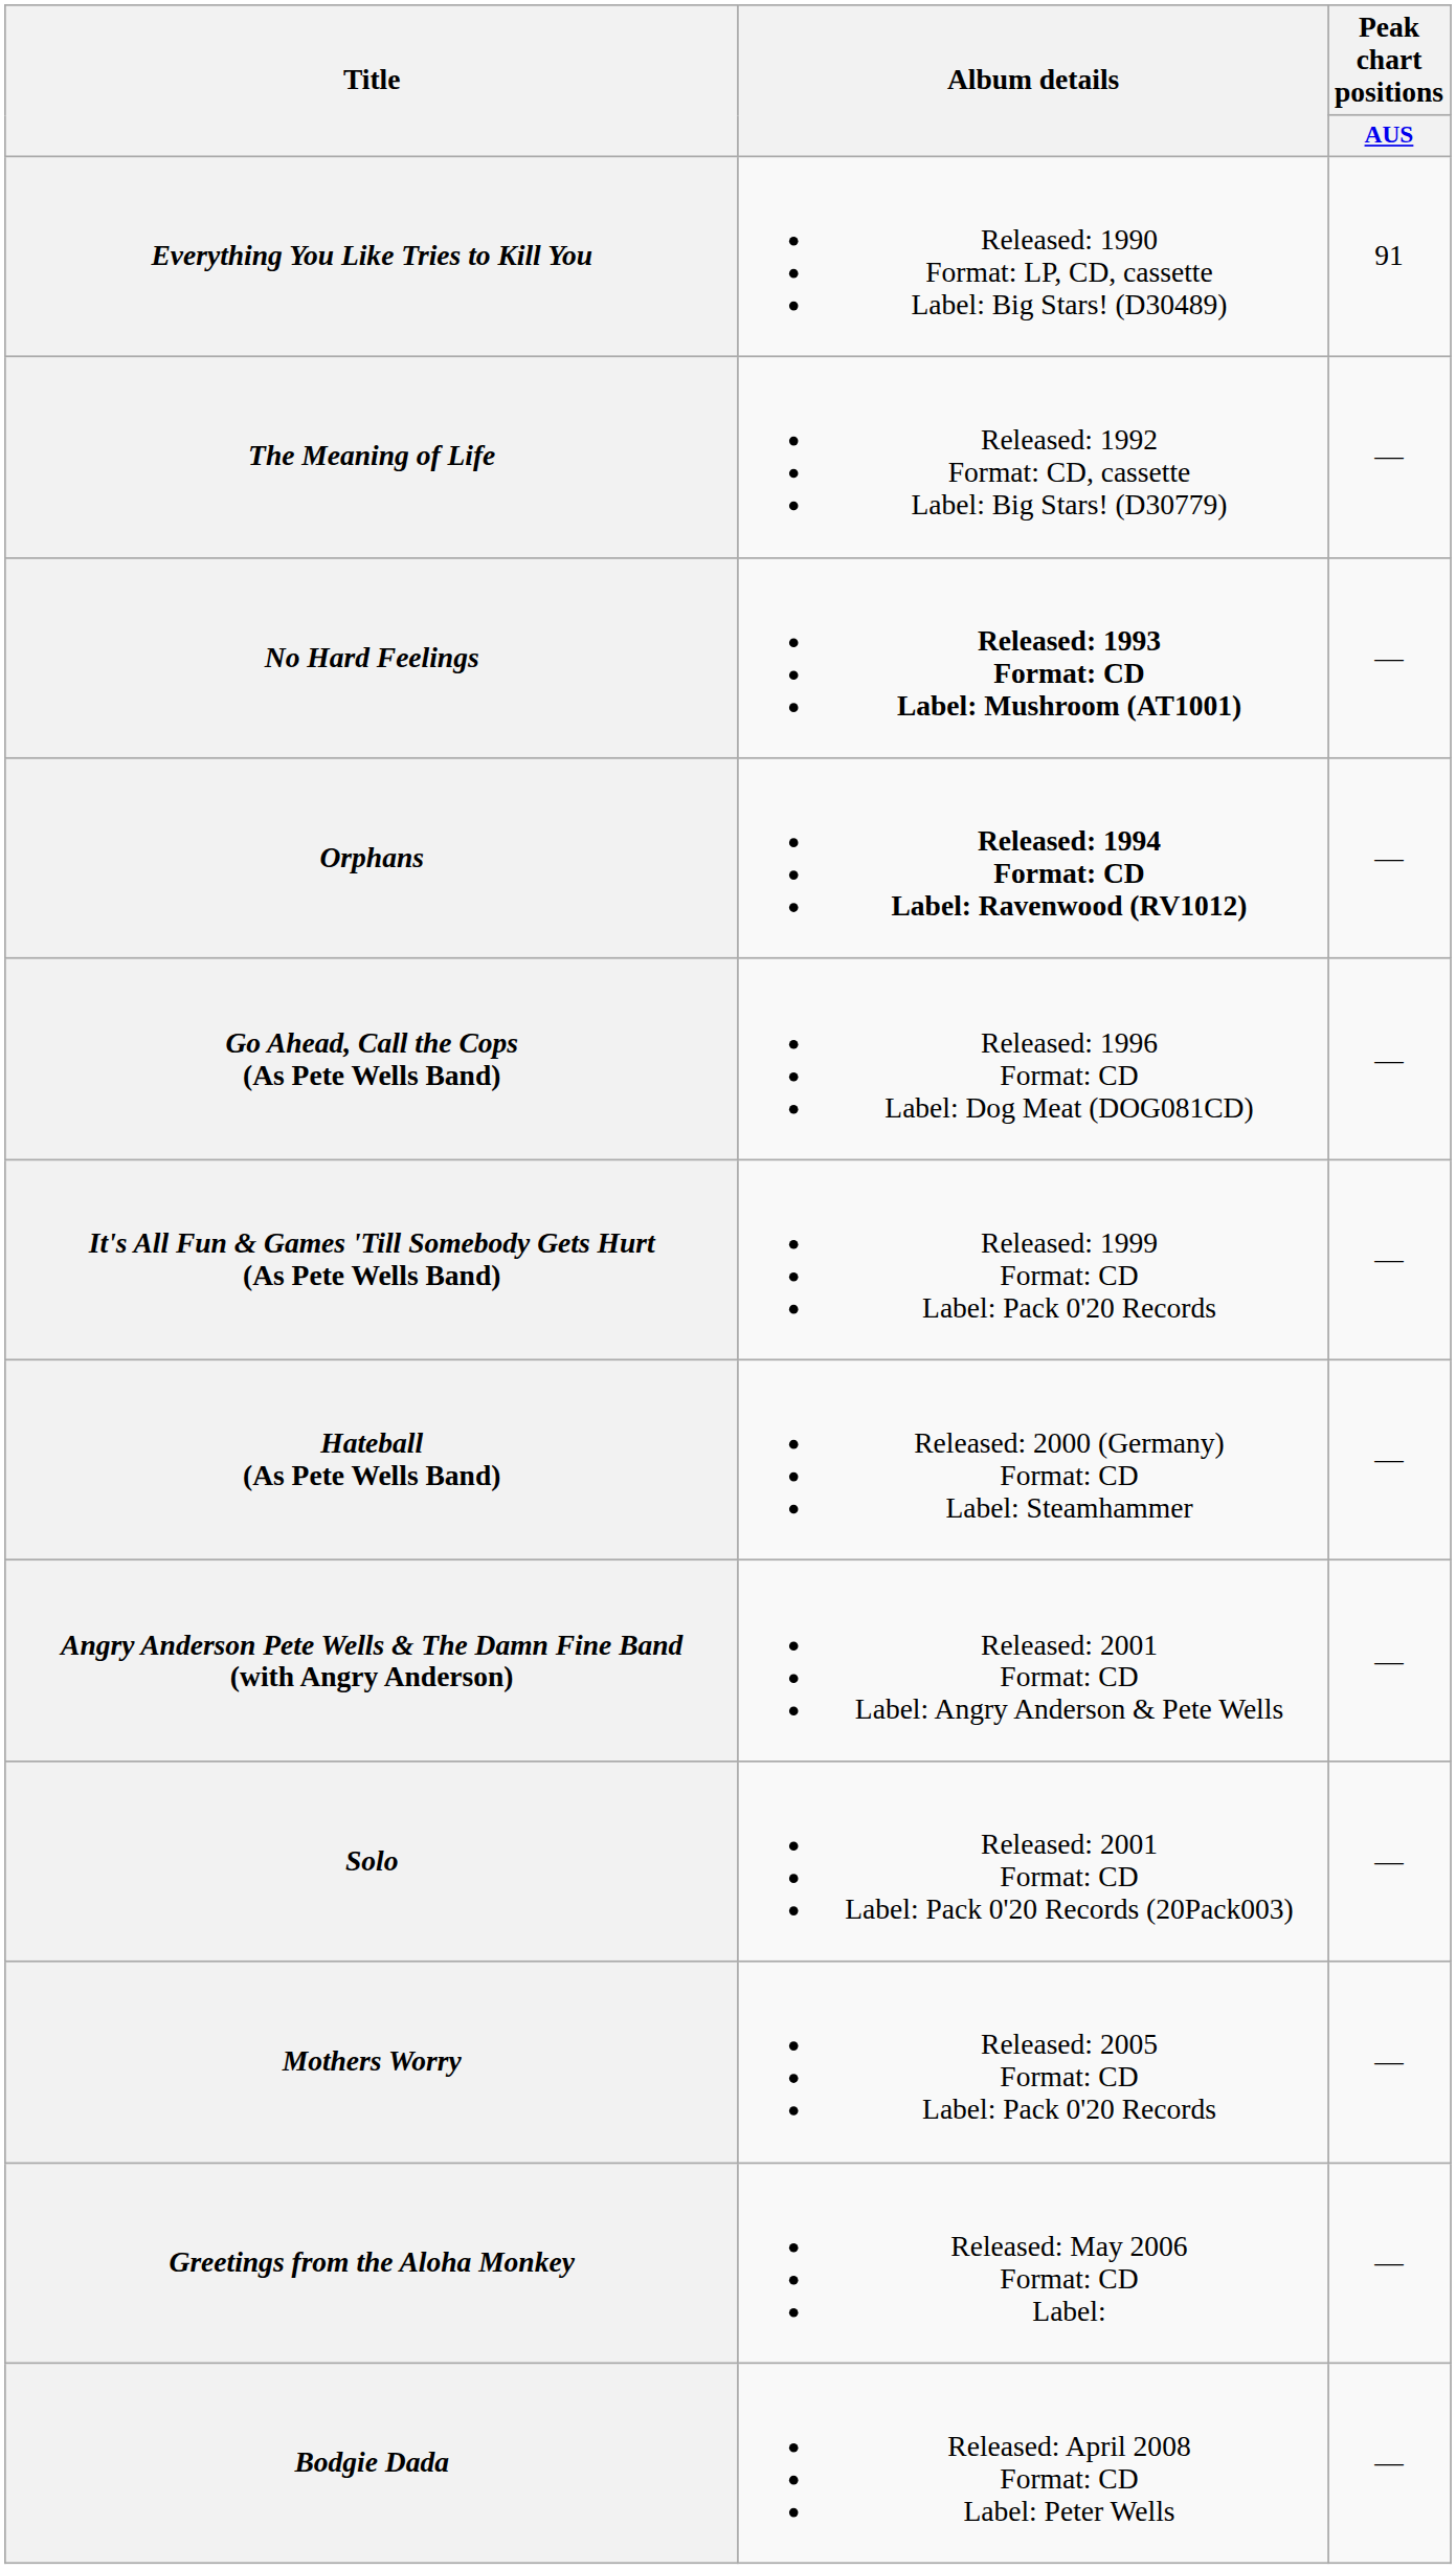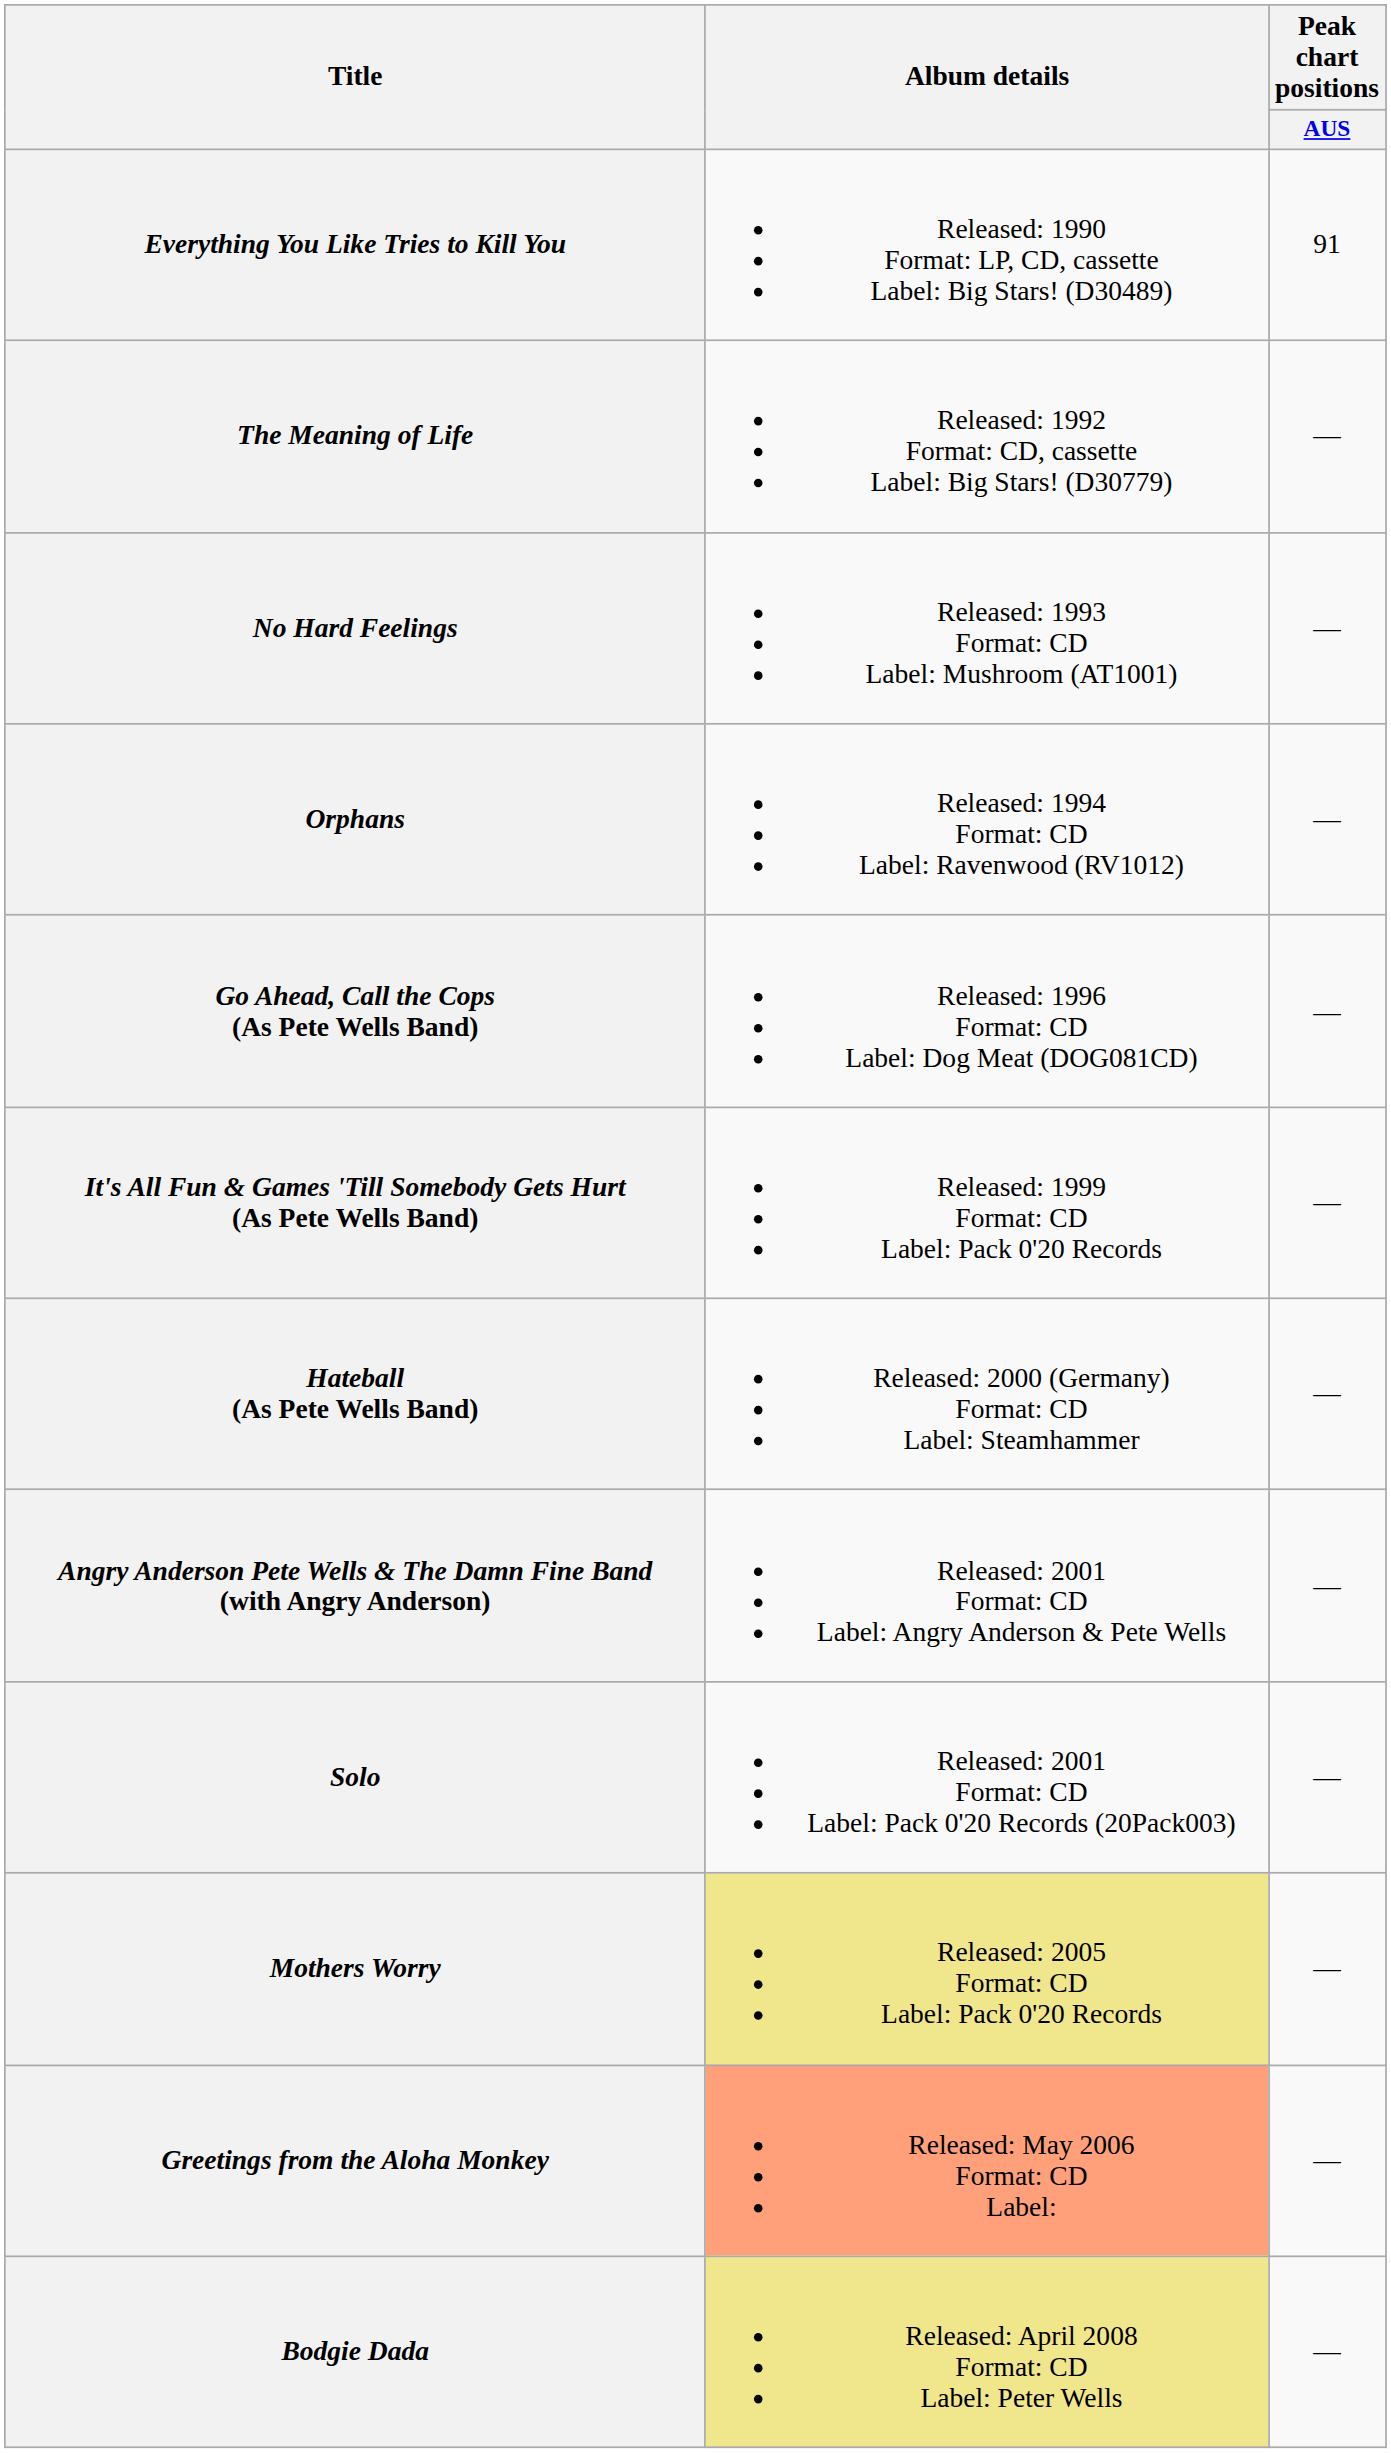No Hard Feelings | Album details: bold -> normal
Orphans | Album details: bold -> normal
Mothers Worry | Album details: no background -> khaki background
Greetings from the Aloha Monkey | Album details: no background -> lightsalmon background
Bodgie Dada | Album details: no background -> khaki background
